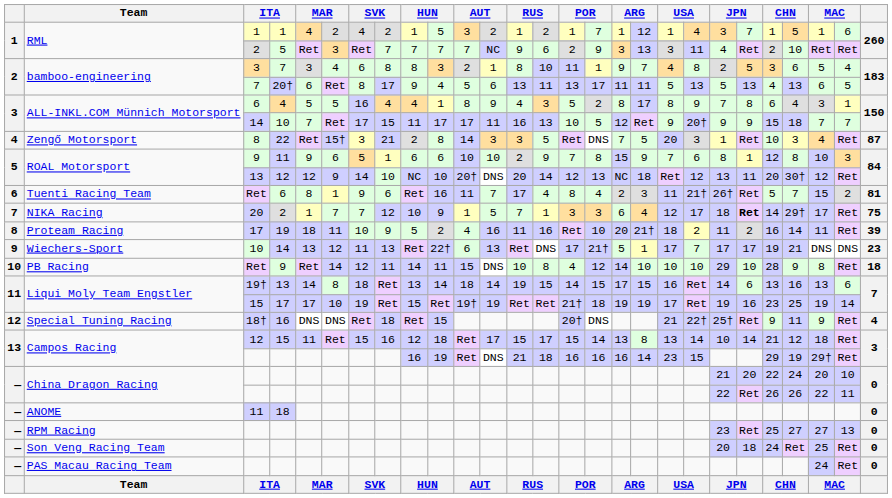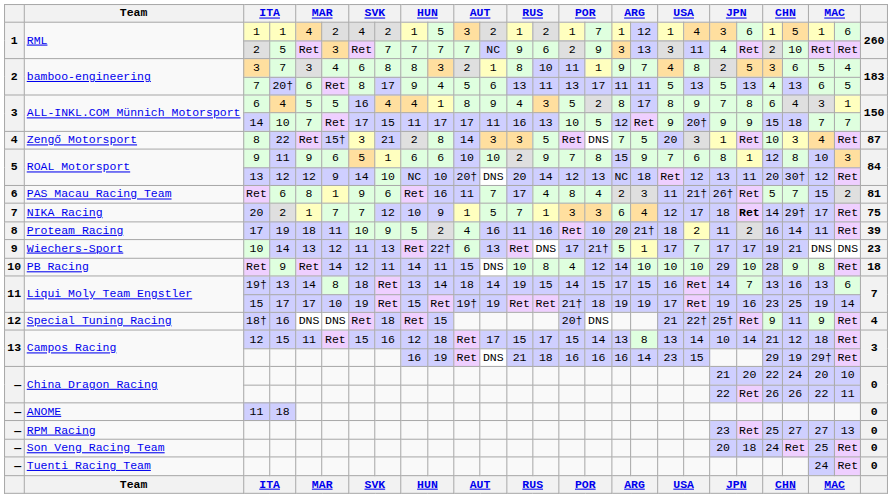row 2 | column 22: 7 -> 6
row 11 | Team: Tuenti Racing Team -> PAS Macau Racing Team
row 16 | column 22: 6 -> 7
row 26 | Team: PAS Macau Racing Team -> Tuenti Racing Team
